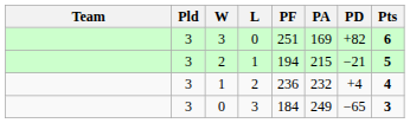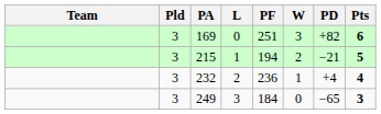columns swapped: W <-> PA
